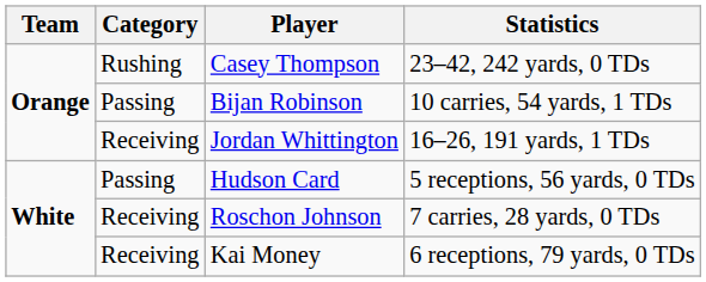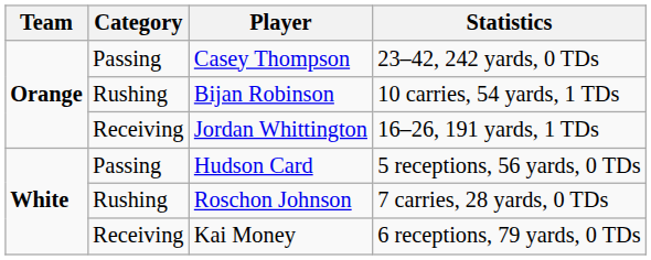Casey Thompson | Category: Rushing -> Passing
Bijan Robinson | Category: Passing -> Rushing
Roschon Johnson | Category: Receiving -> Rushing
